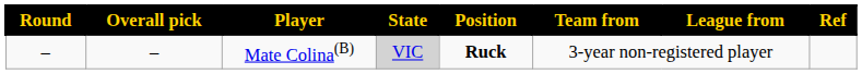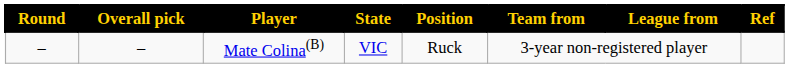Mate Colina(B) | State: lightgrey background -> no background
Mate Colina(B) | Position: bold -> normal
